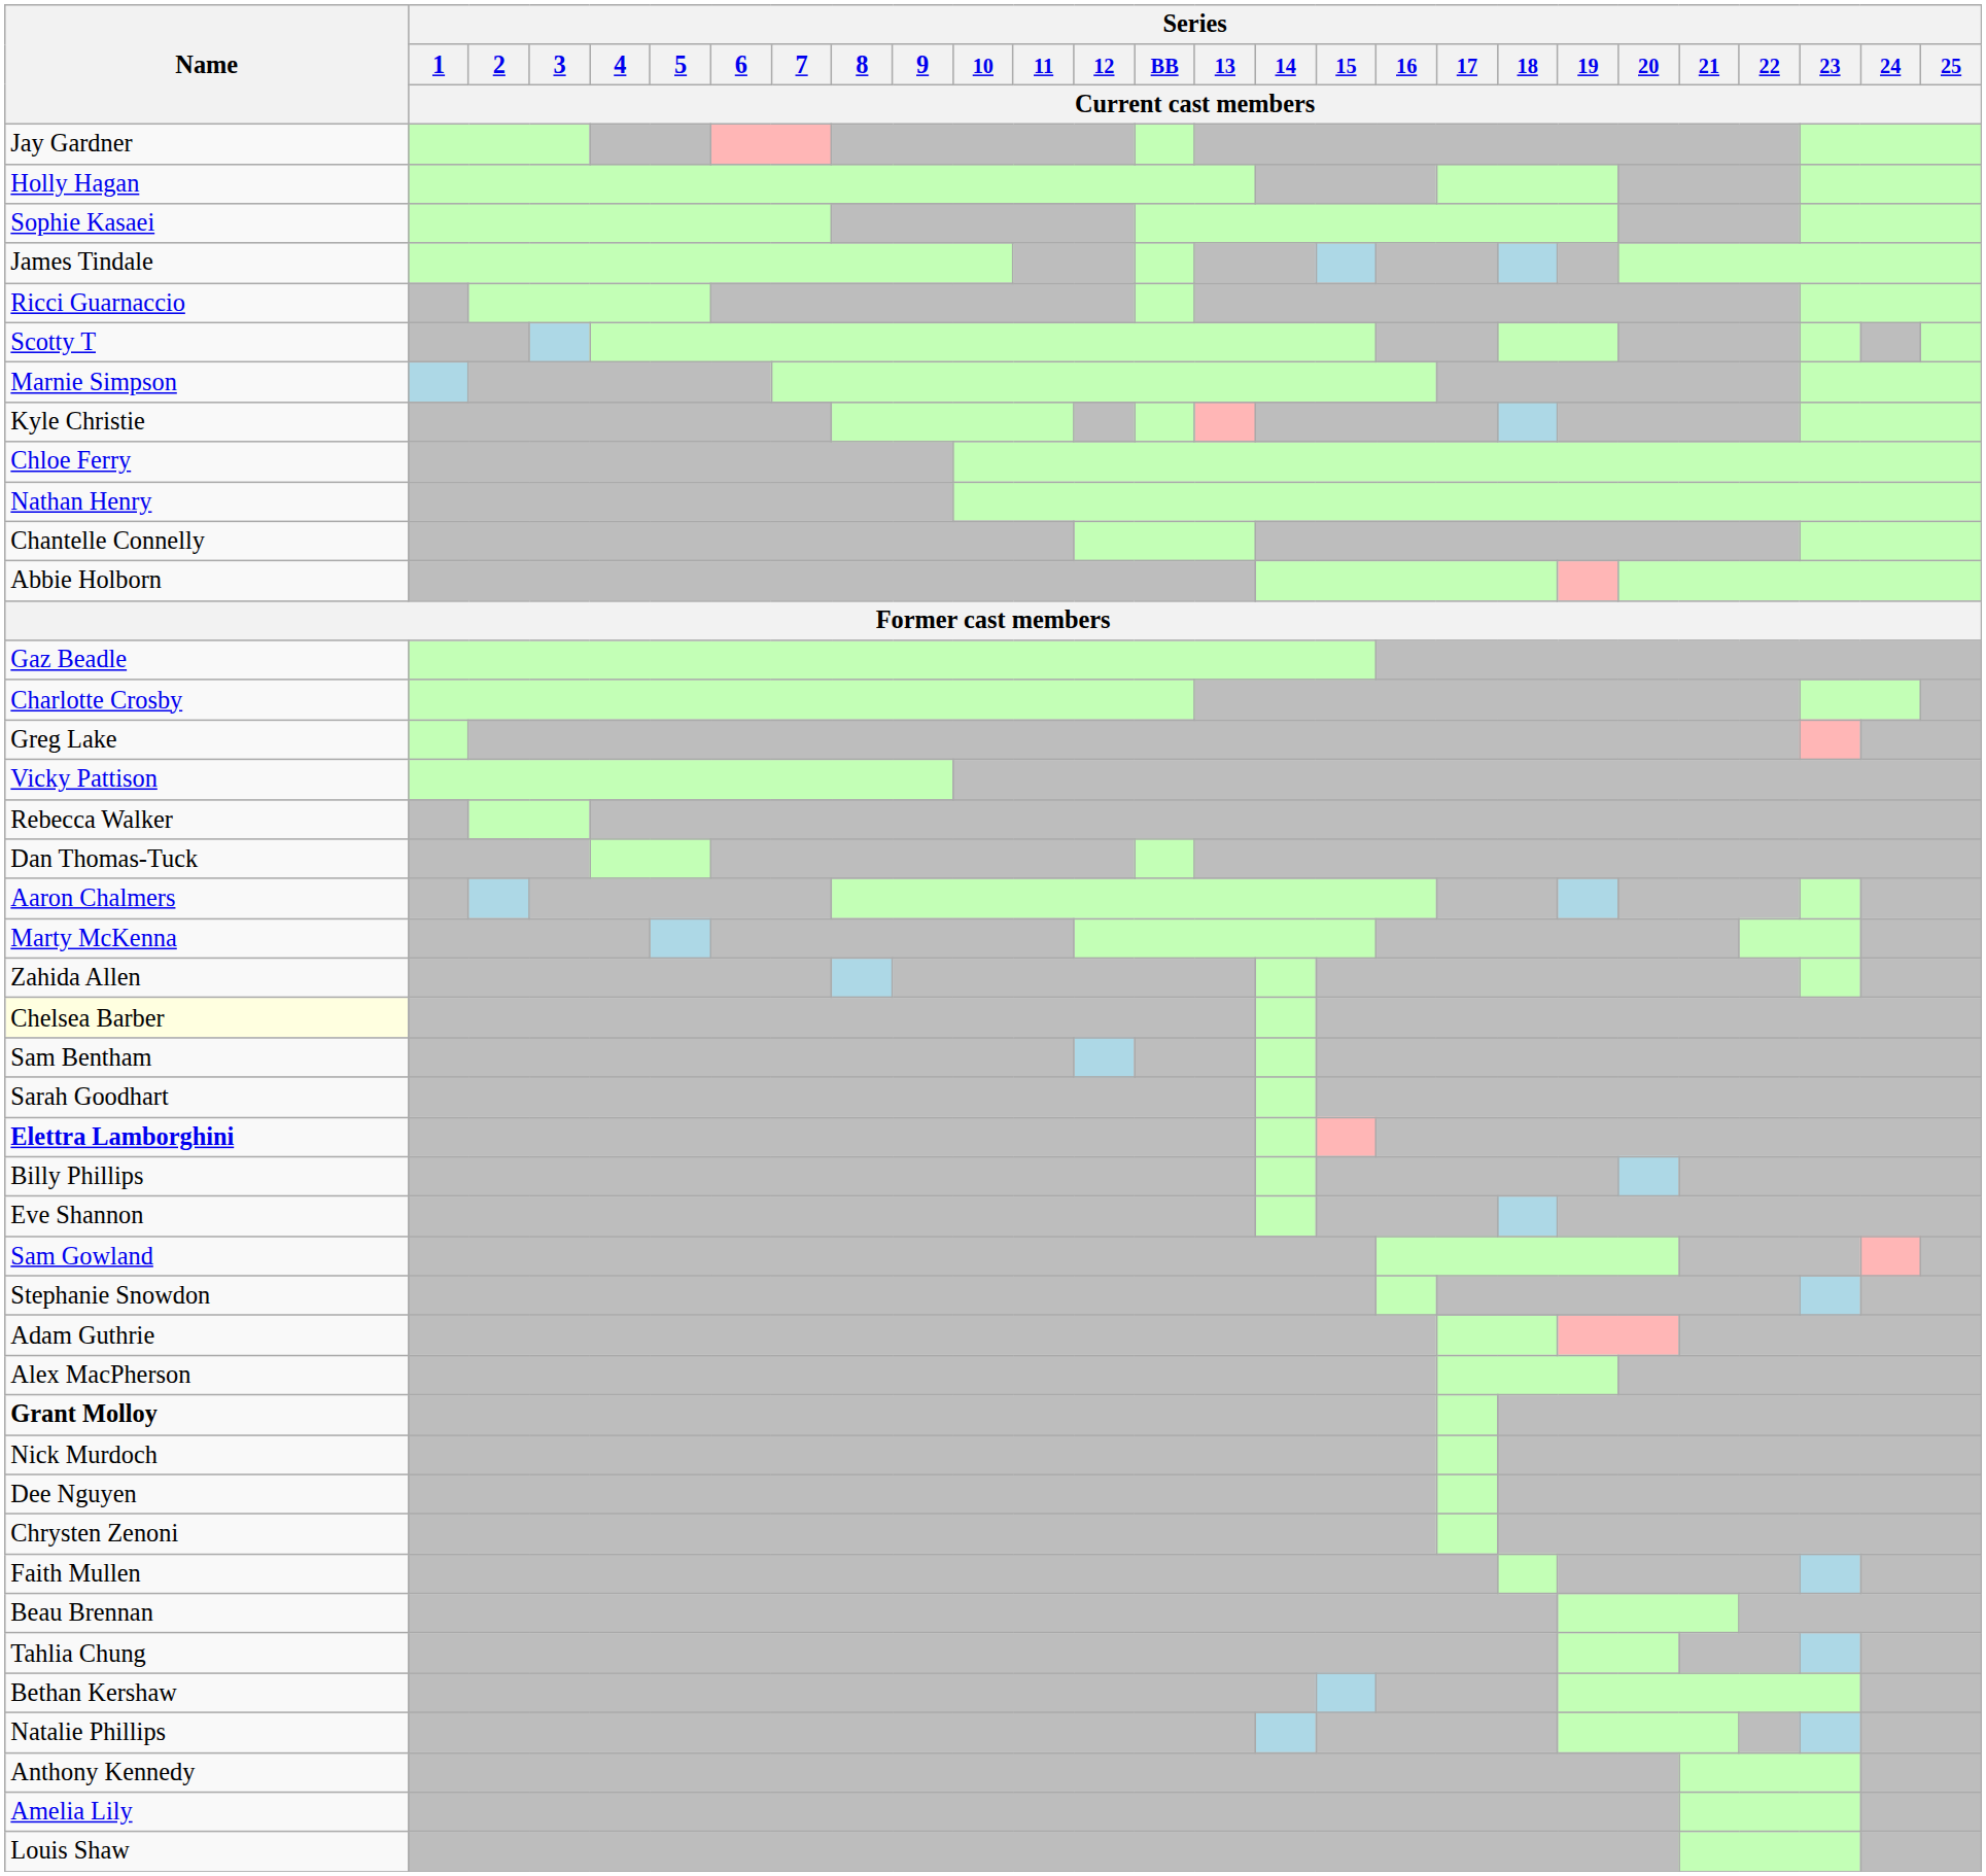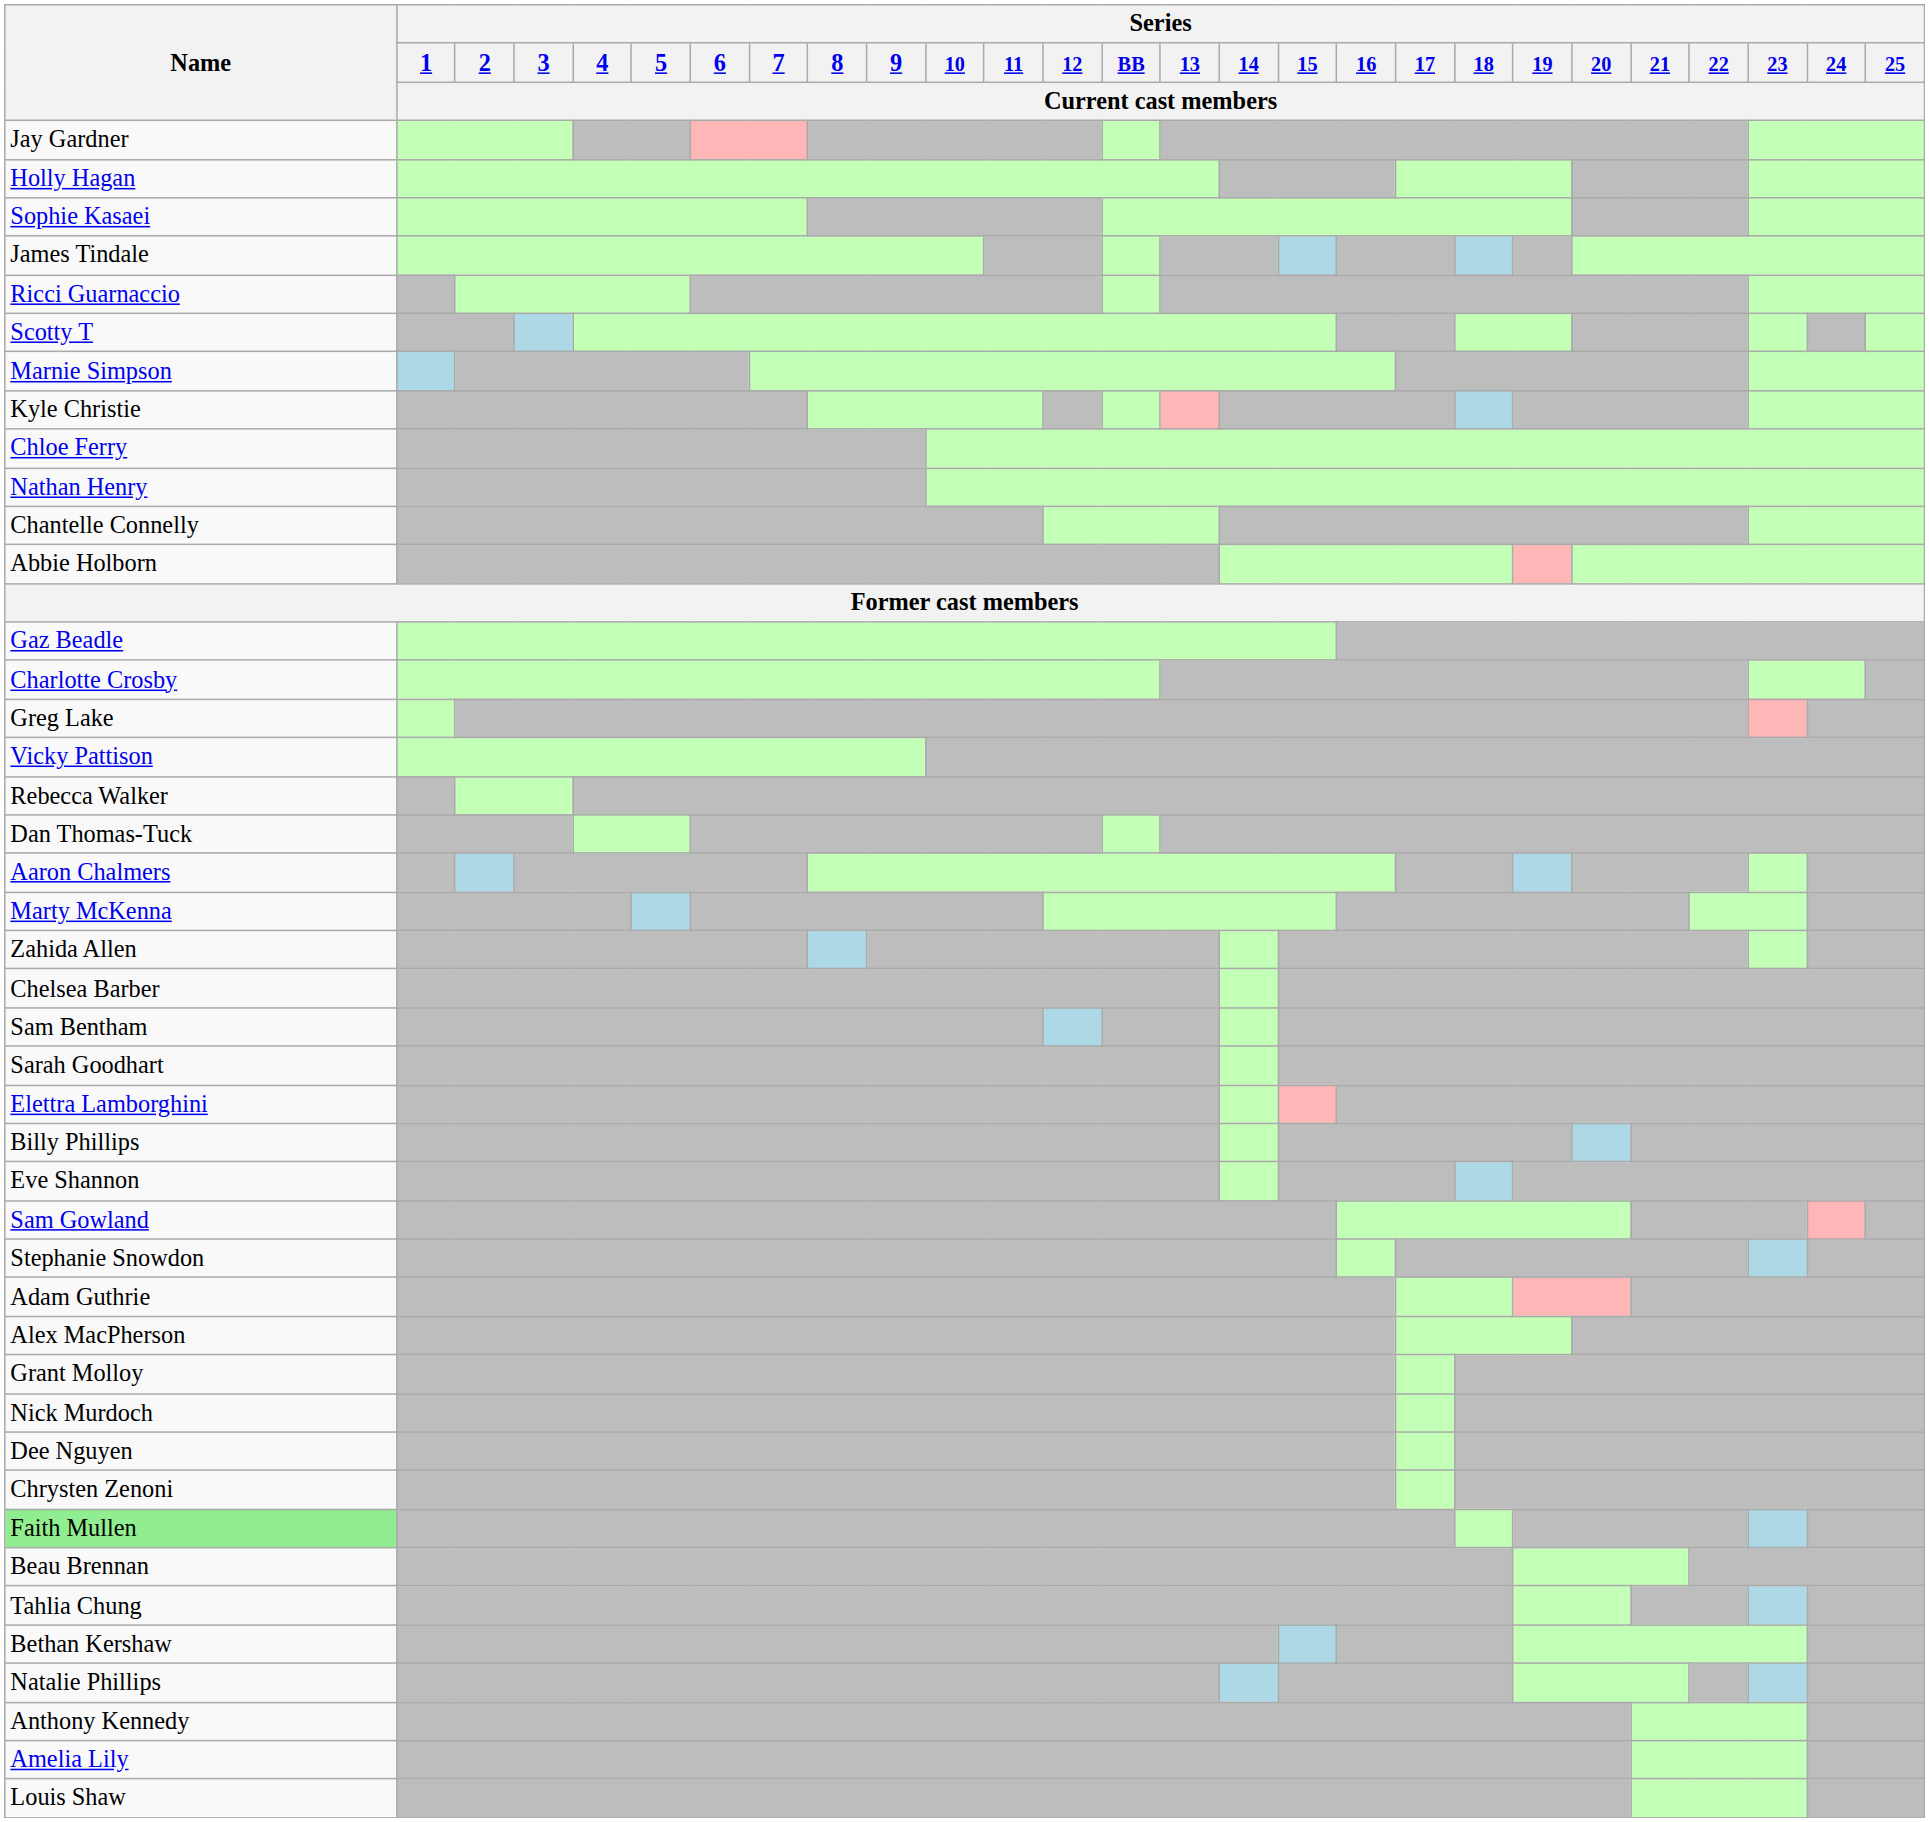Chelsea Barber | Name: lightyellow background -> no background
Elettra Lamborghini | Name: bold -> normal
Grant Molloy | Name: bold -> normal
Faith Mullen | Name: no background -> lightgreen background
